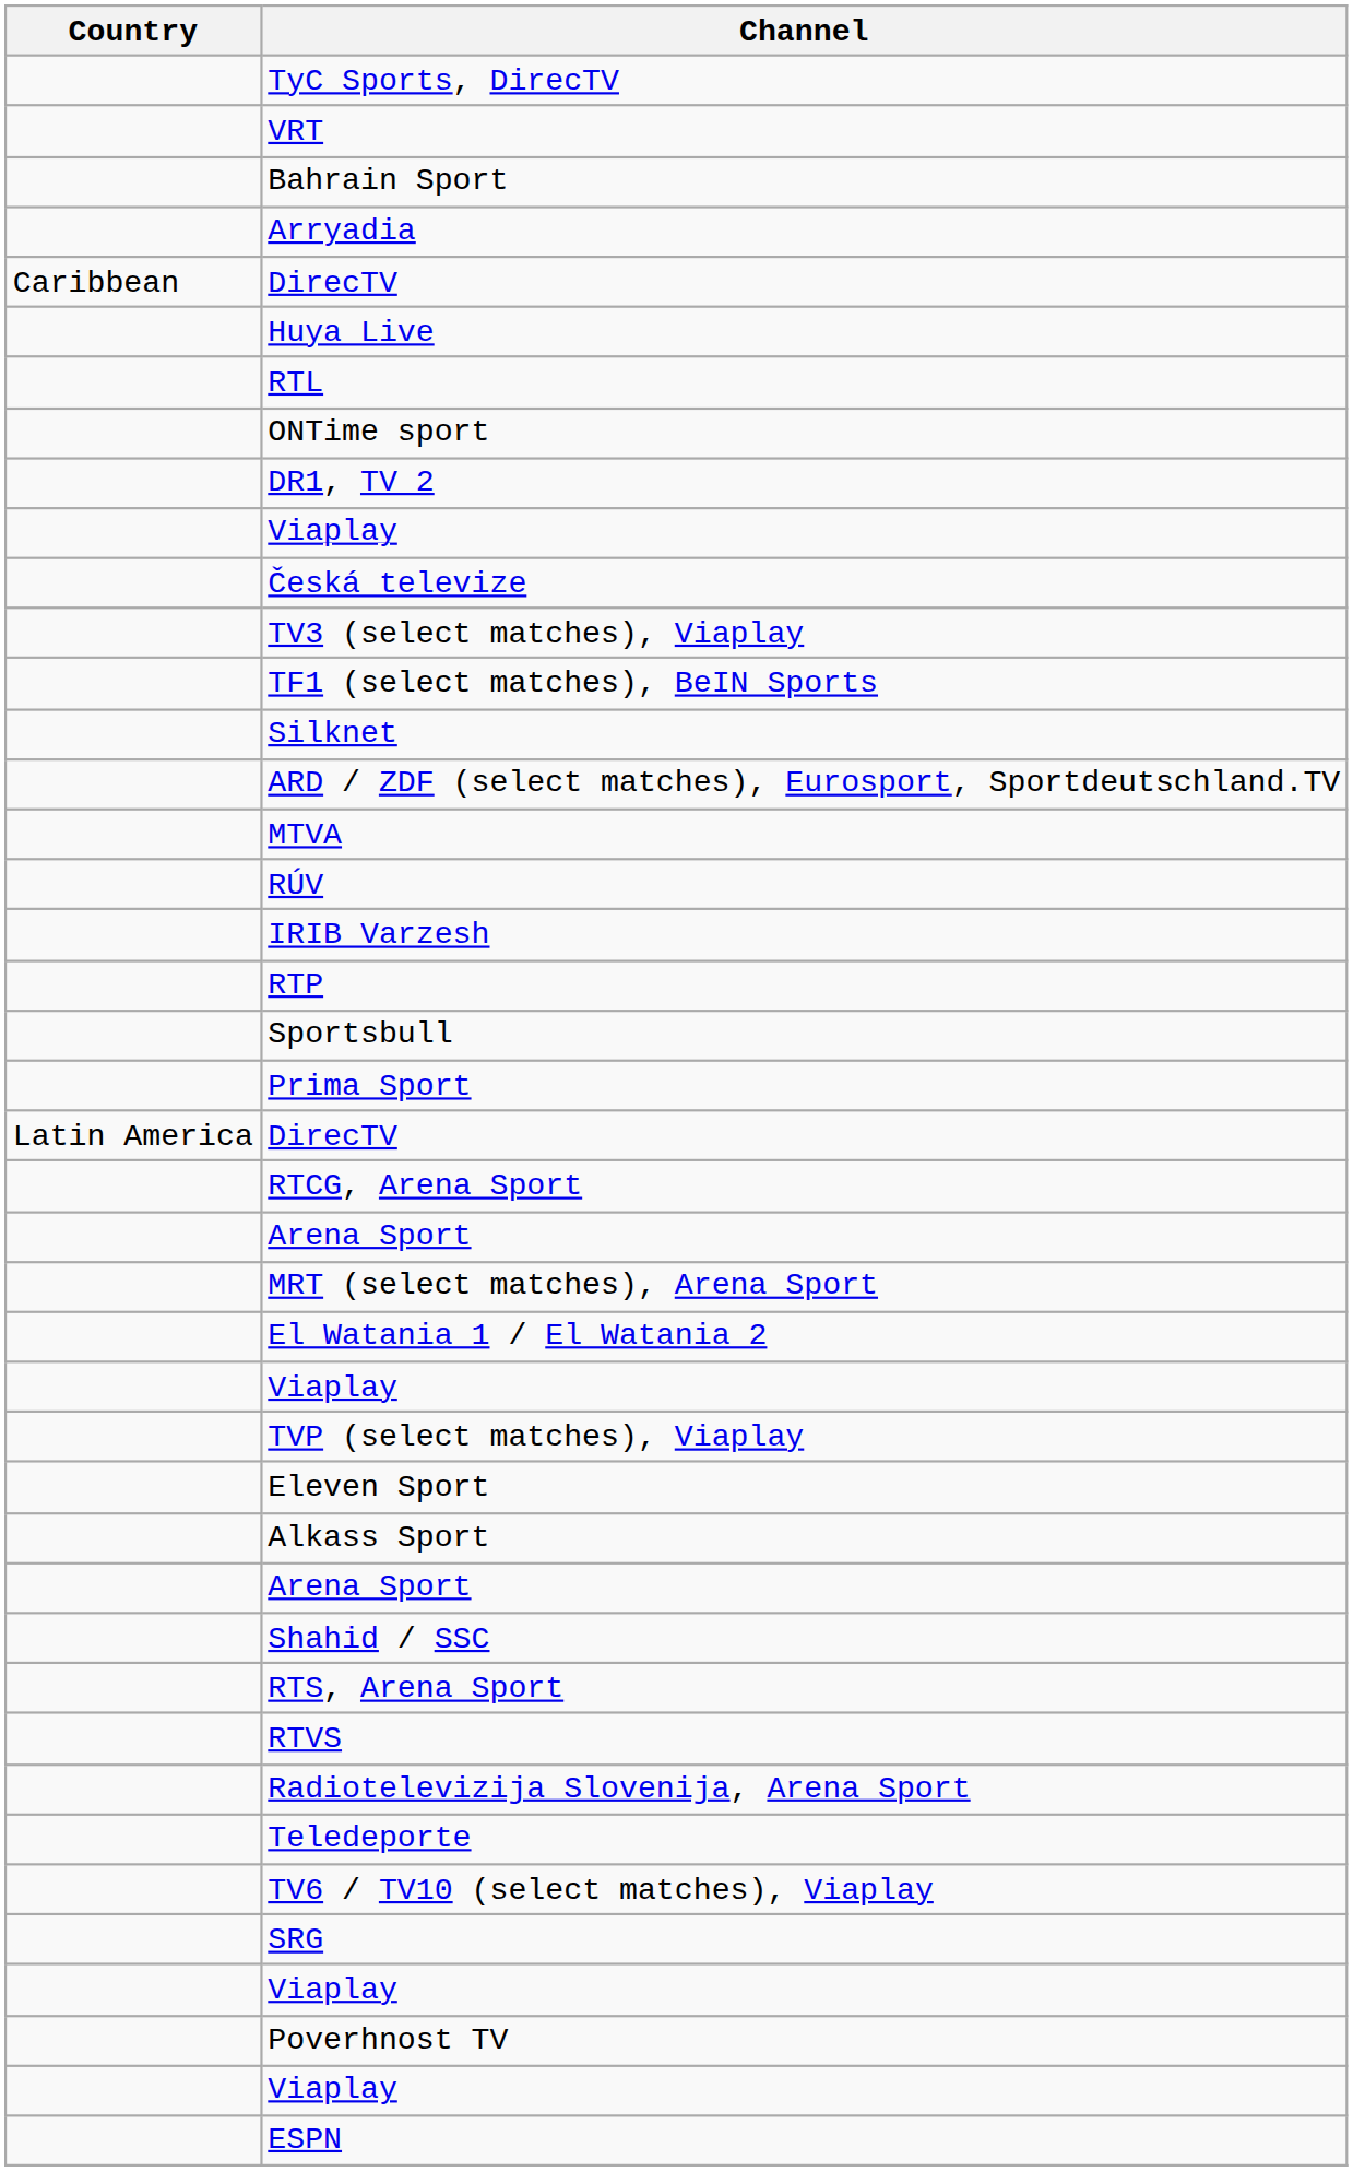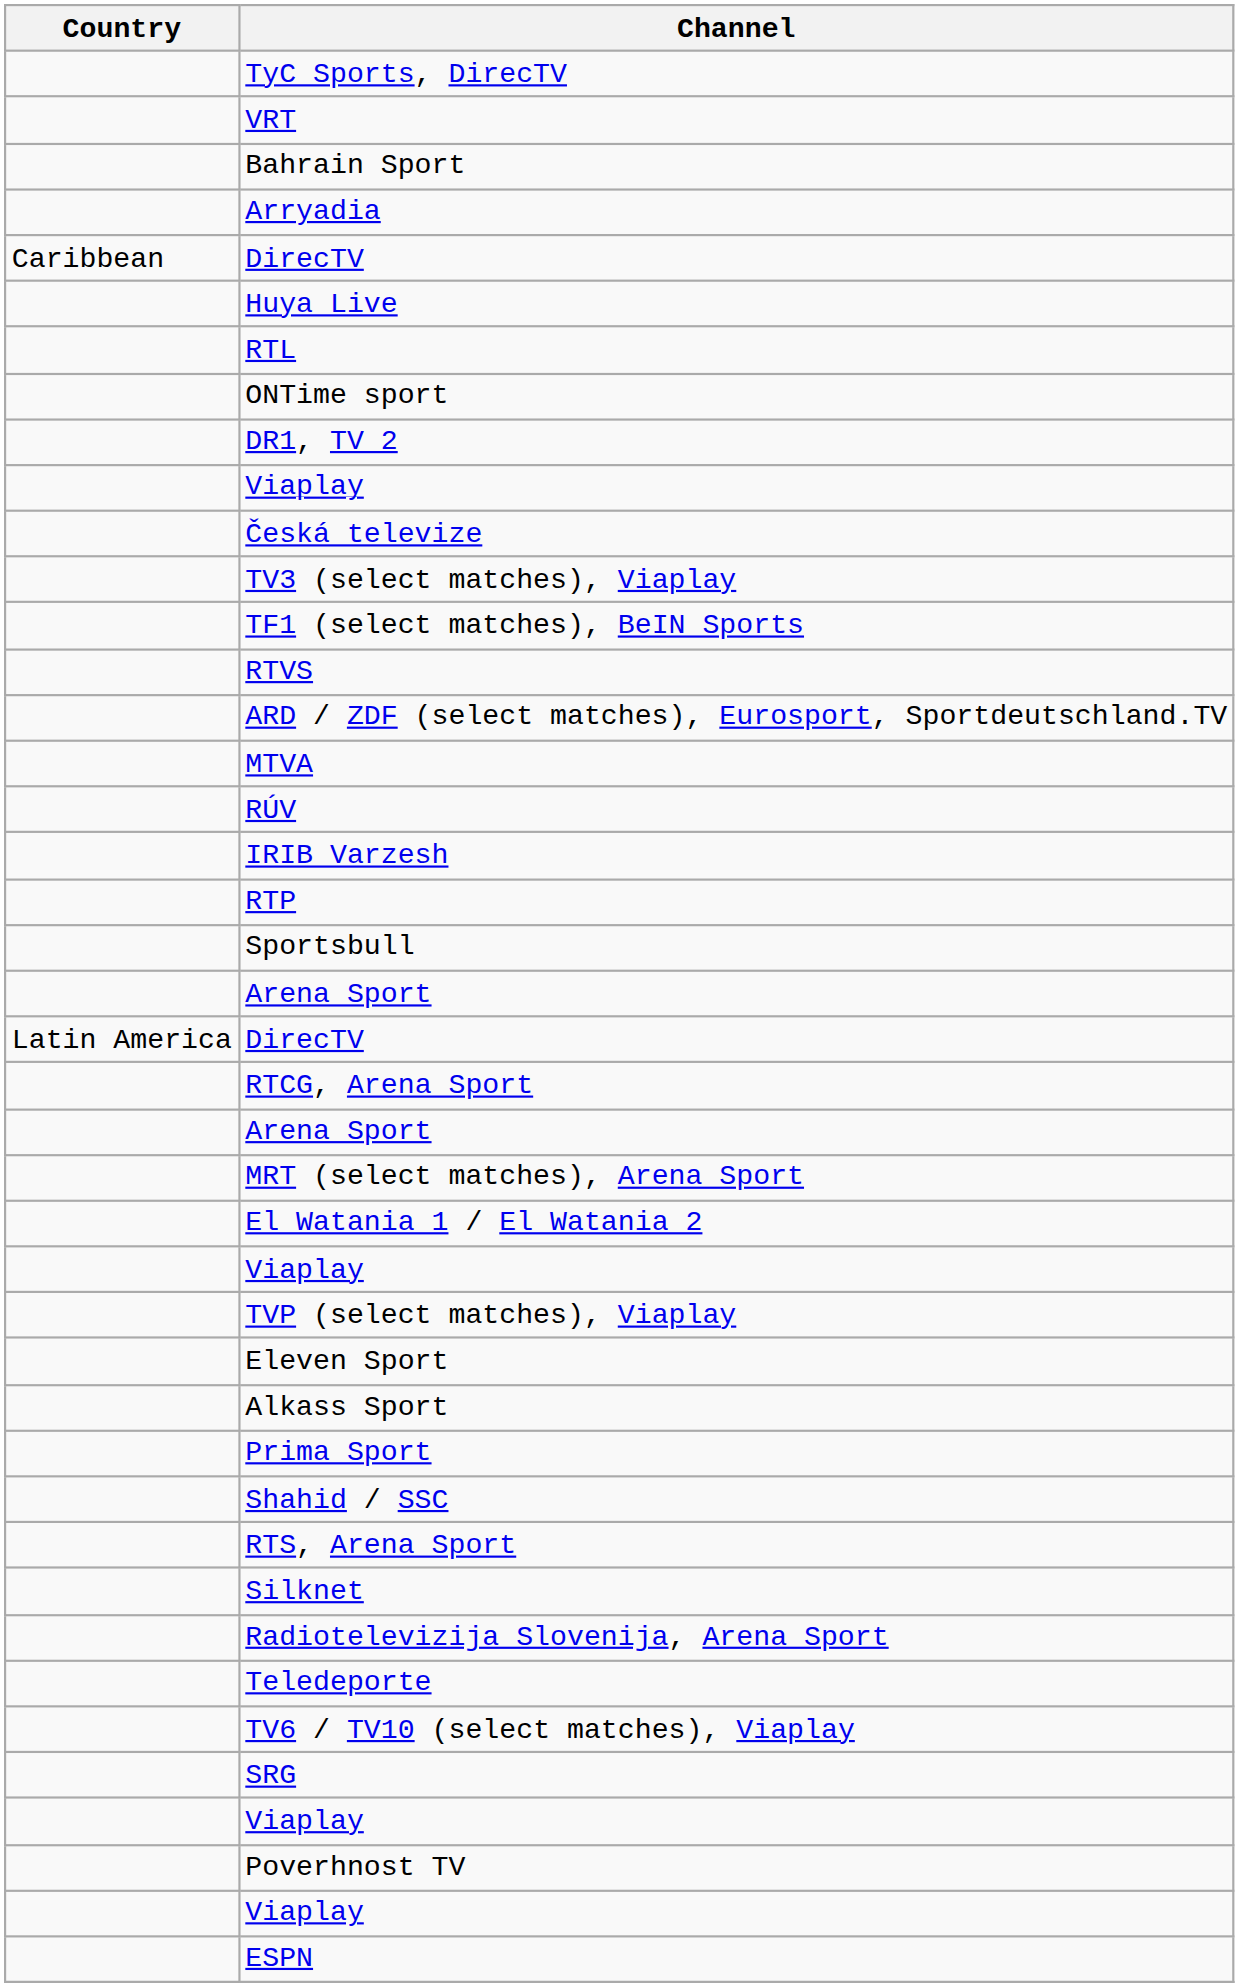row 15 | Channel: Silknet -> RTVS
row 22 | Channel: Prima Sport -> Arena Sport
row 32 | Channel: Arena Sport -> Prima Sport
row 35 | Channel: RTVS -> Silknet
